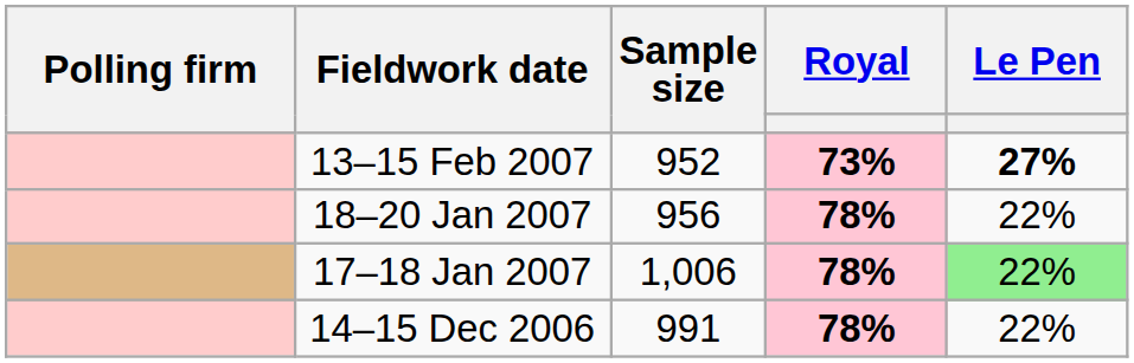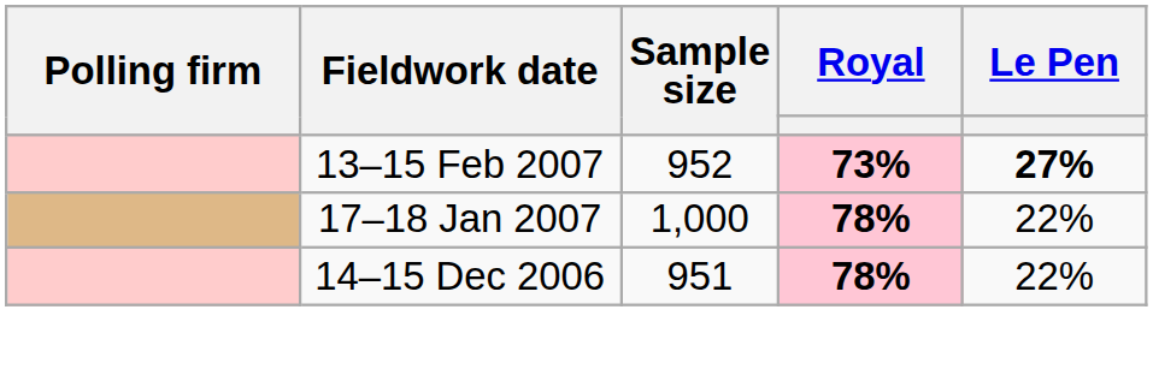- row: 18–20 Jan 2007 | 956 | 78% | 22%
17–18 Jan 2007 | Sample size: 1,006 -> 1,000
17–18 Jan 2007 | Le Pen: lightgreen background -> no background
14–15 Dec 2006 | Sample size: 991 -> 951
